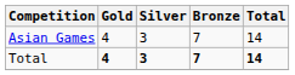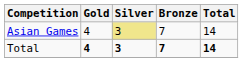Asian Games | Silver: no background -> khaki background
